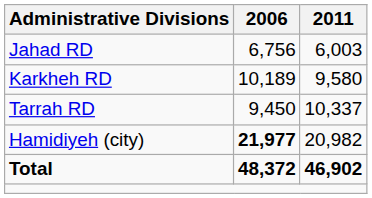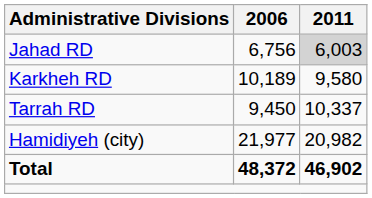Jahad RD | 2011: no background -> lightgrey background
Hamidiyeh (city) | 2006: bold -> normal
